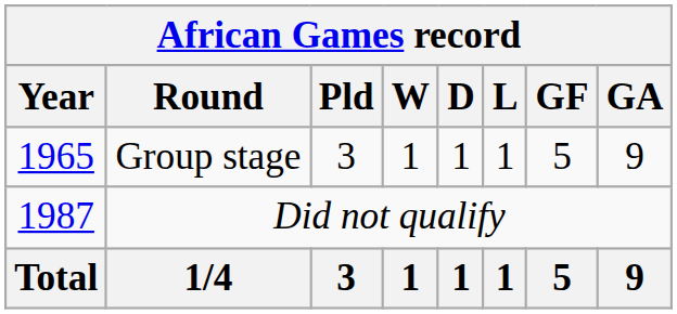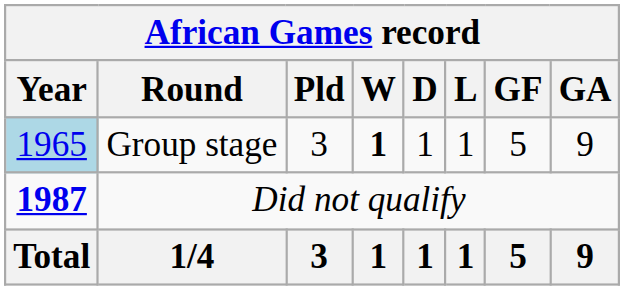Group stage | Year: no background -> lightblue background
Group stage | W: normal -> bold
Did not qualify | Year: normal -> bold
